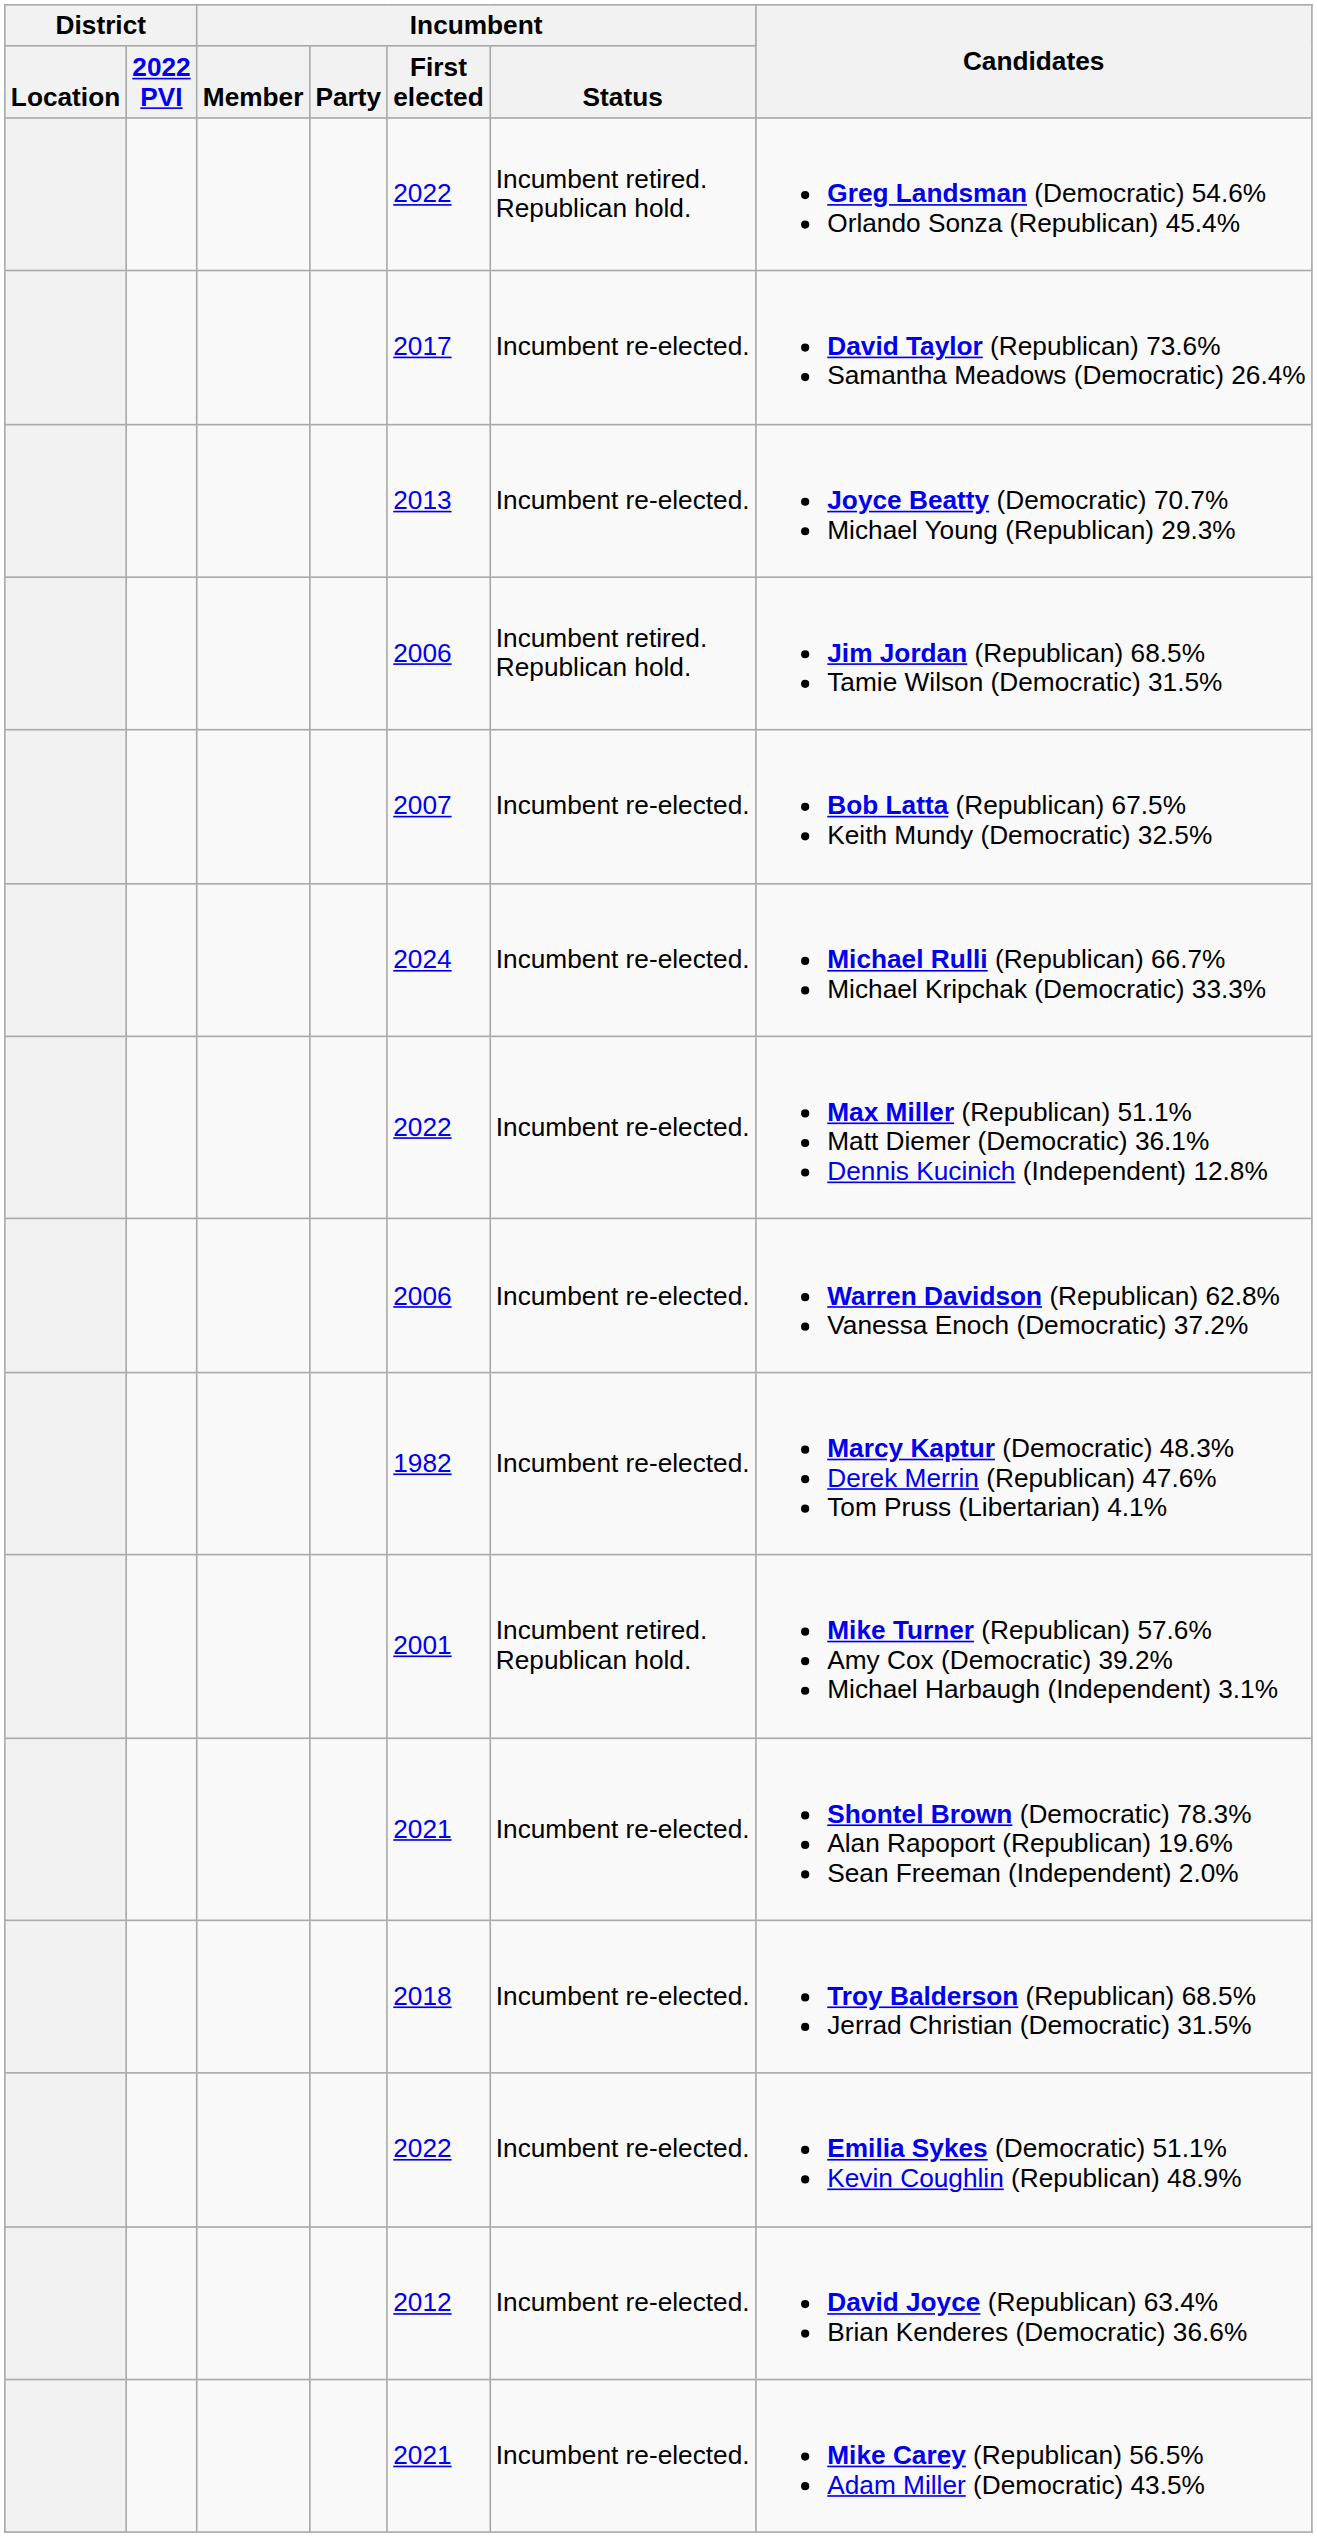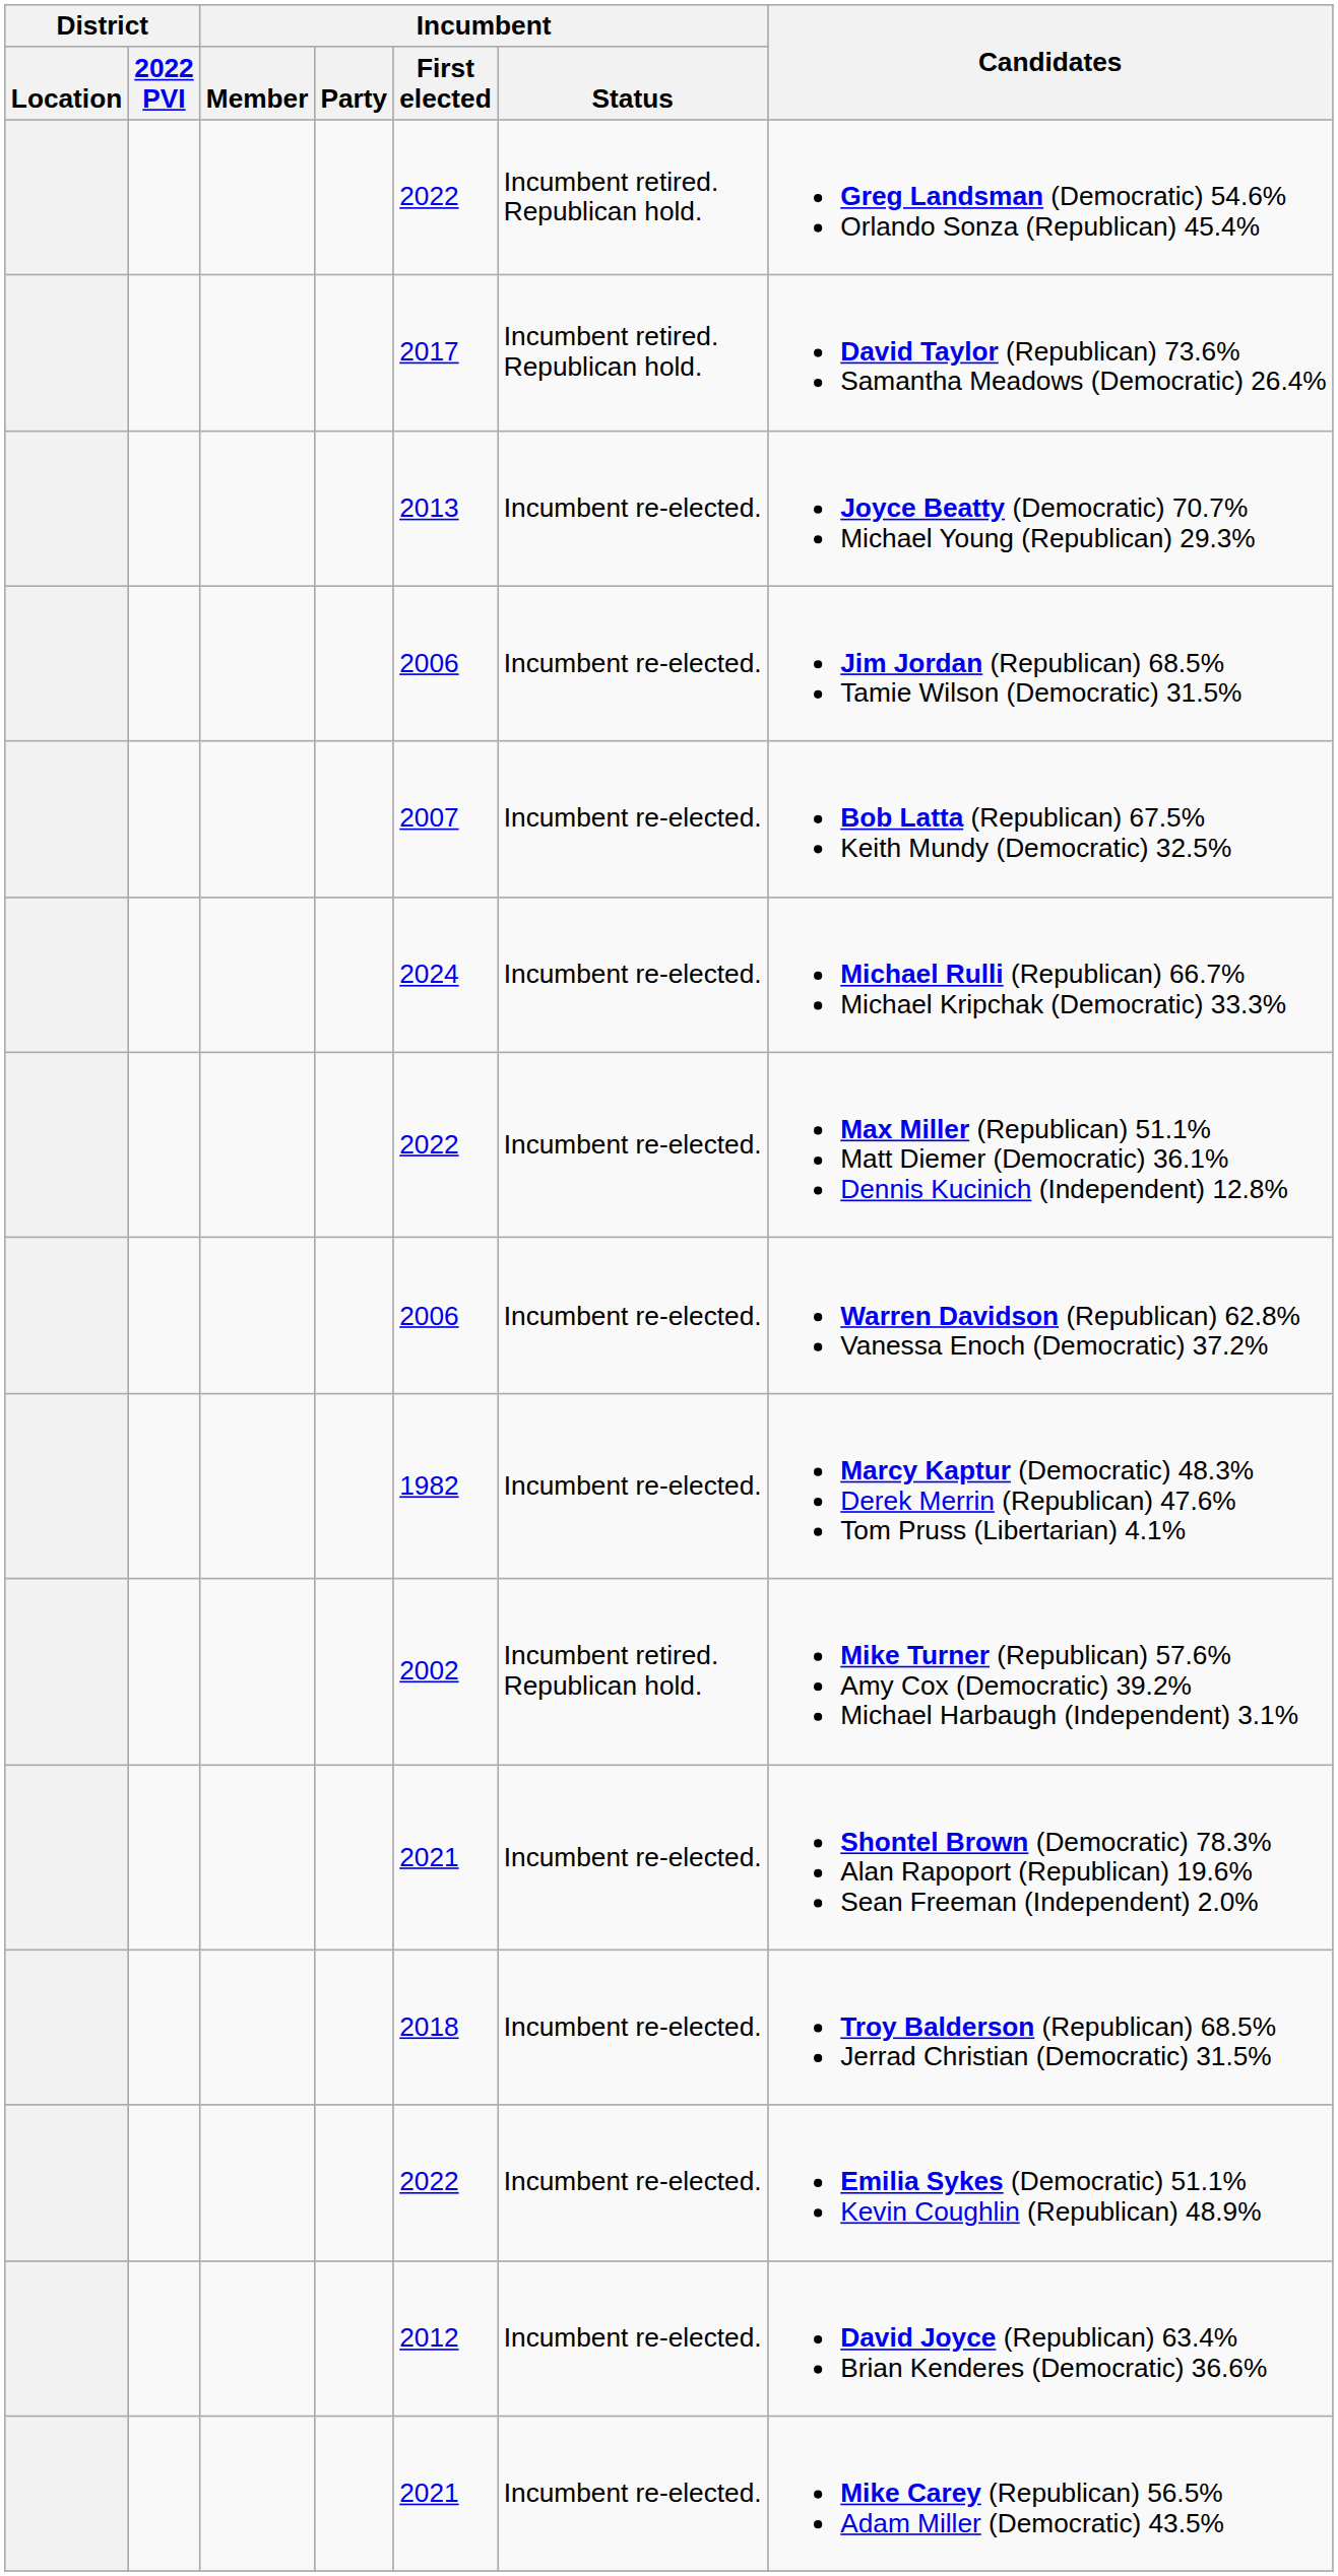row 4 | Incumbent / Status: Incumbent re-elected. -> Incumbent retired. Republican hold.
row 6 | Incumbent / Status: Incumbent retired. Republican hold. -> Incumbent re-elected.
row 12 | Incumbent / First elected: 2001 -> 2002
